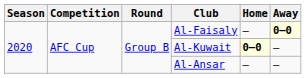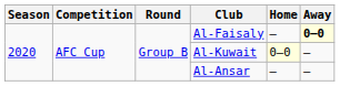Al-Kuwait | Home: bold -> normal
